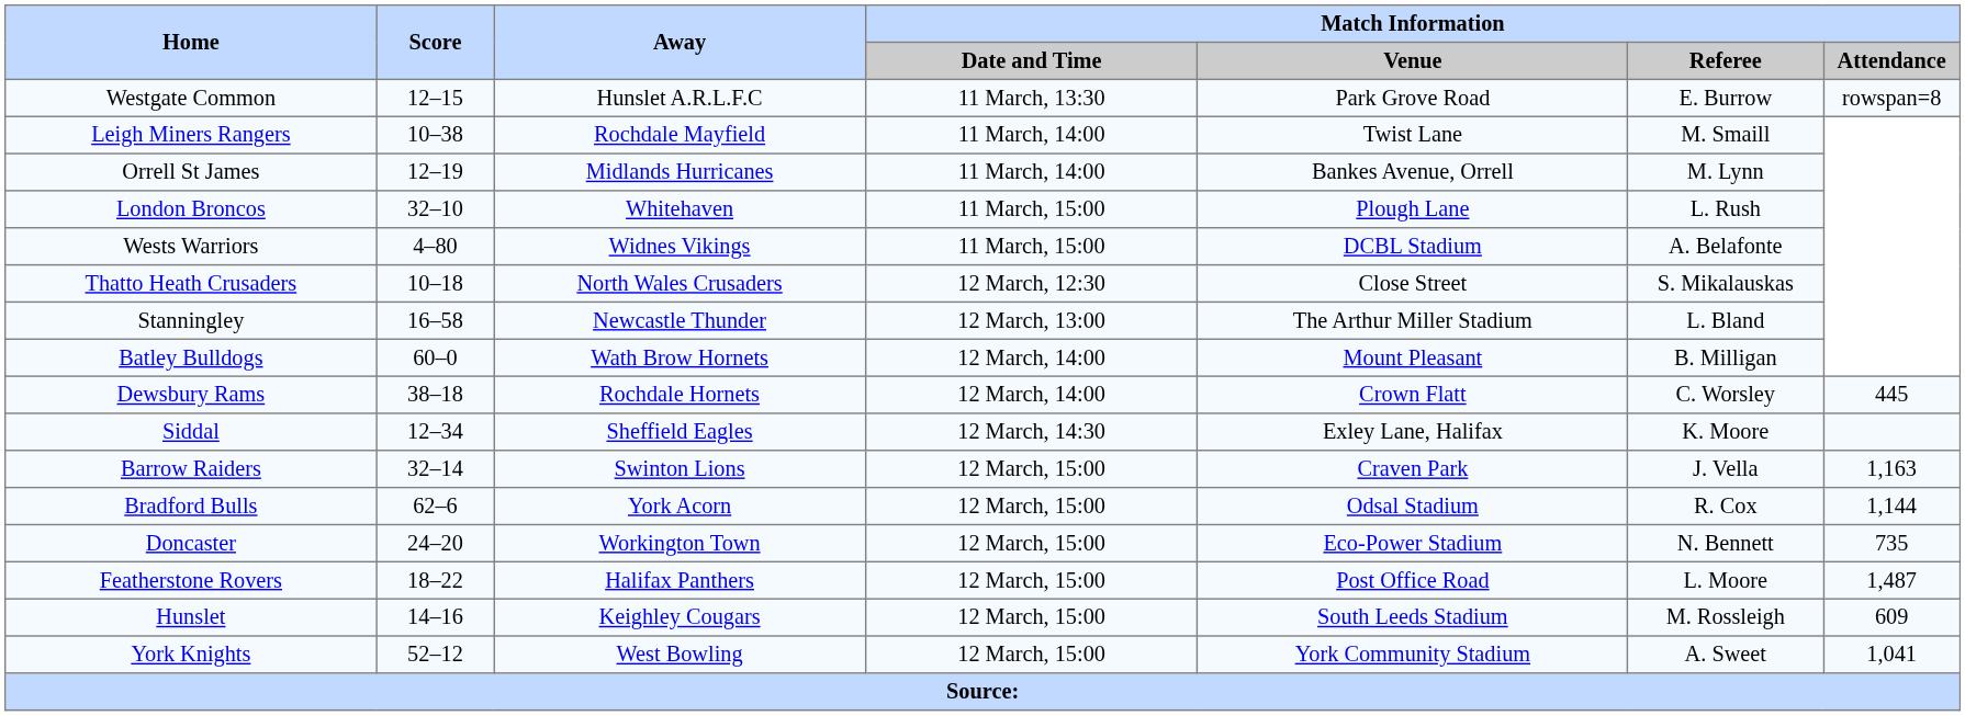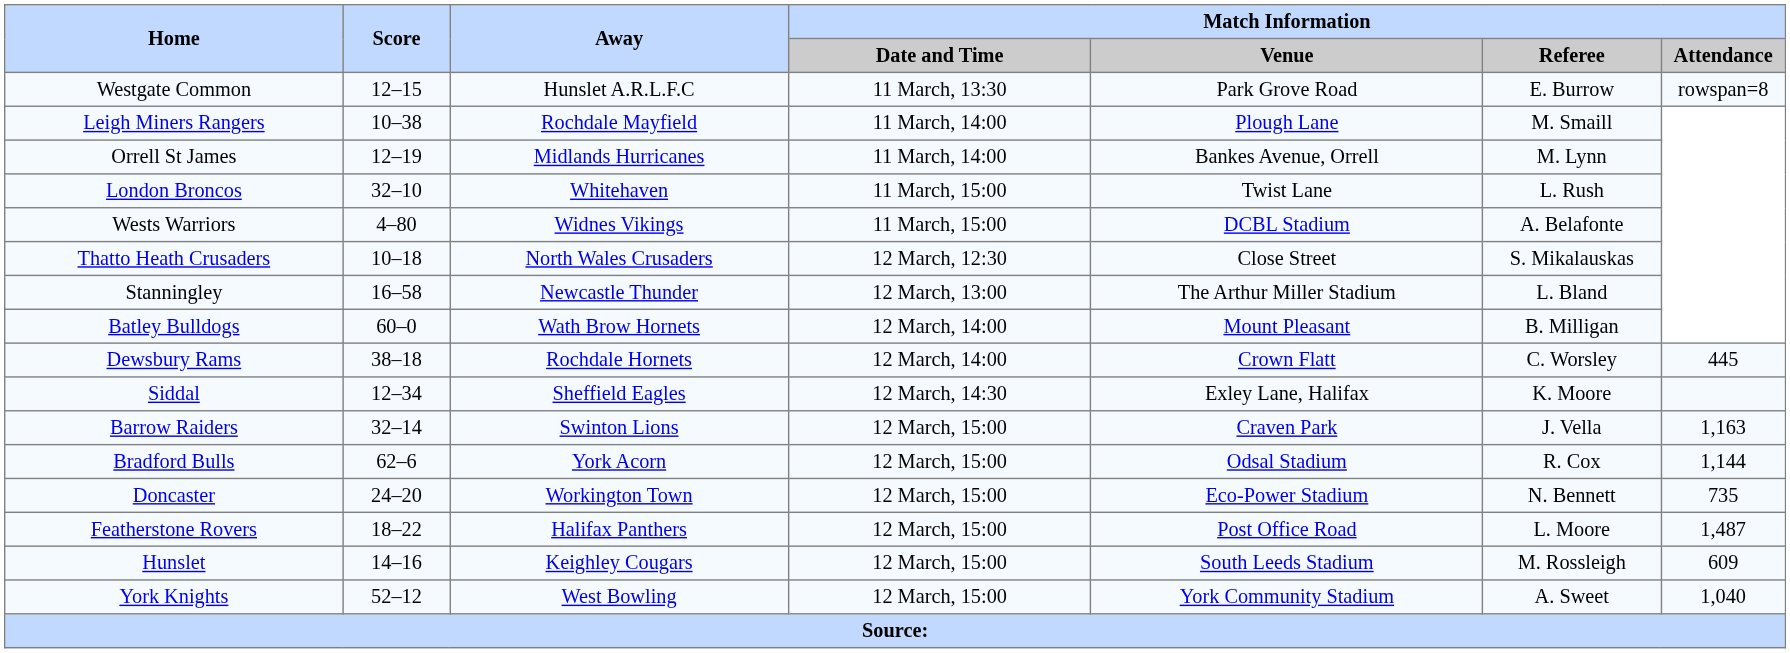Leigh Miners Rangers | Match Information / Venue: Twist Lane -> Plough Lane
London Broncos | Match Information / Venue: Plough Lane -> Twist Lane
York Knights | Match Information / Attendance: 1,041 -> 1,040
